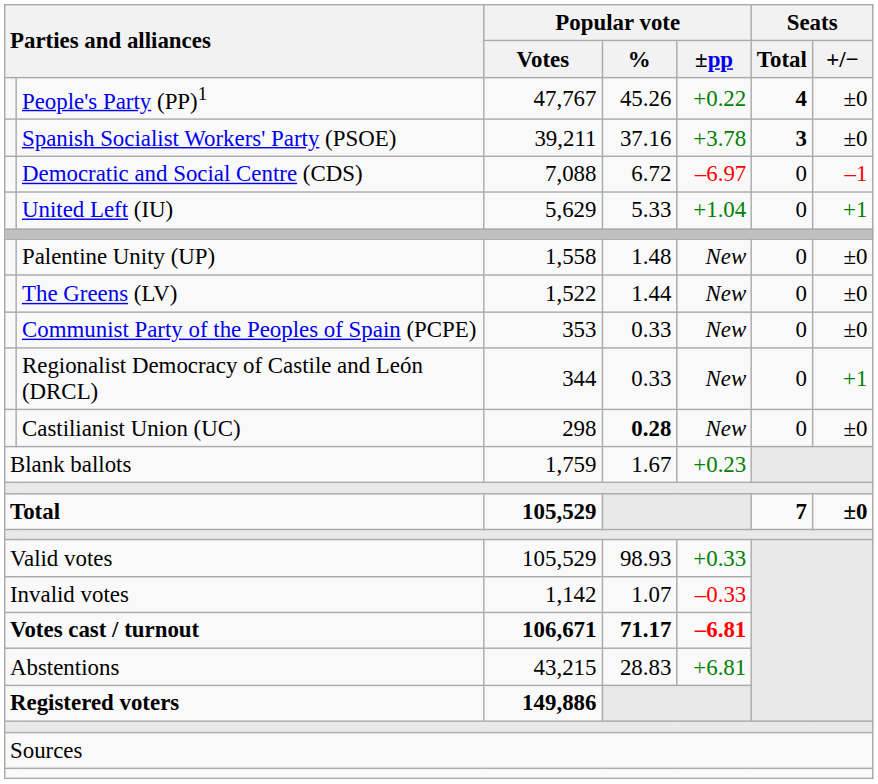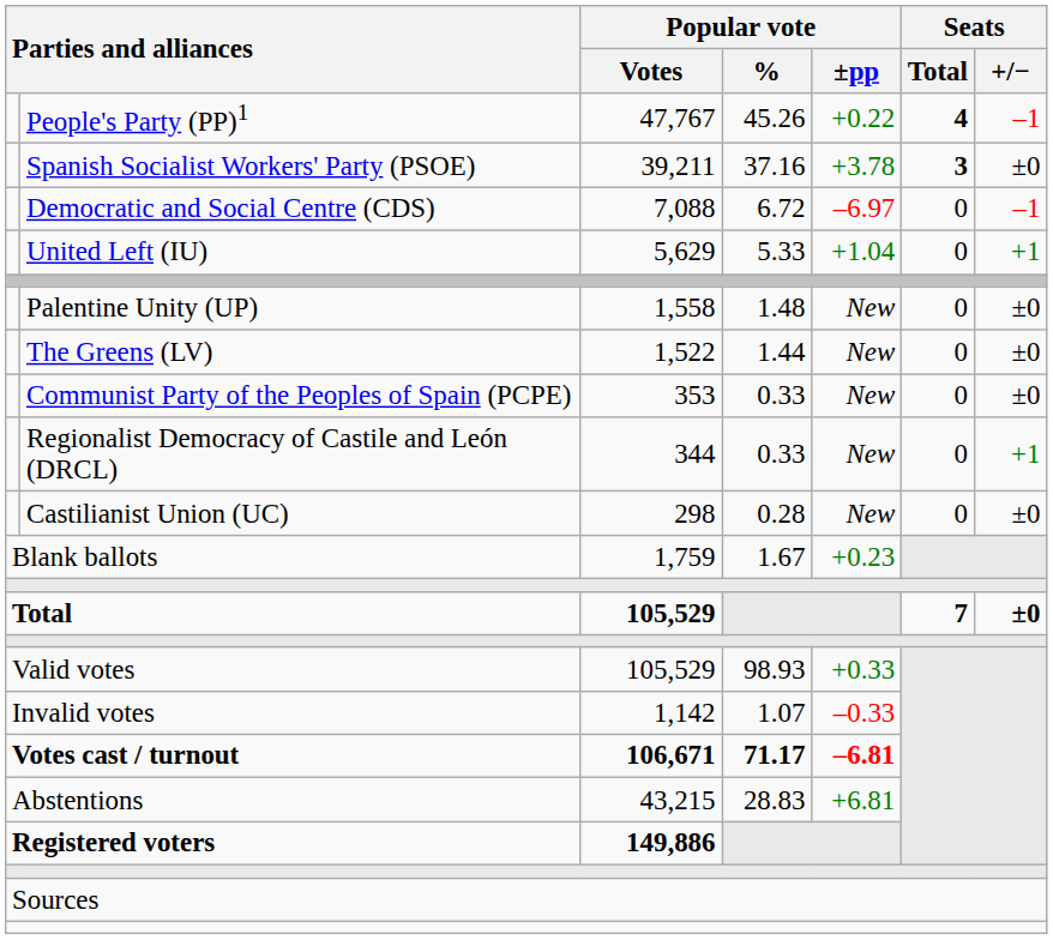People's Party (PP)1 | Seats / +/−: ±0 -> –1
Castilianist Union (UC) | Popular vote / %: bold -> normal
